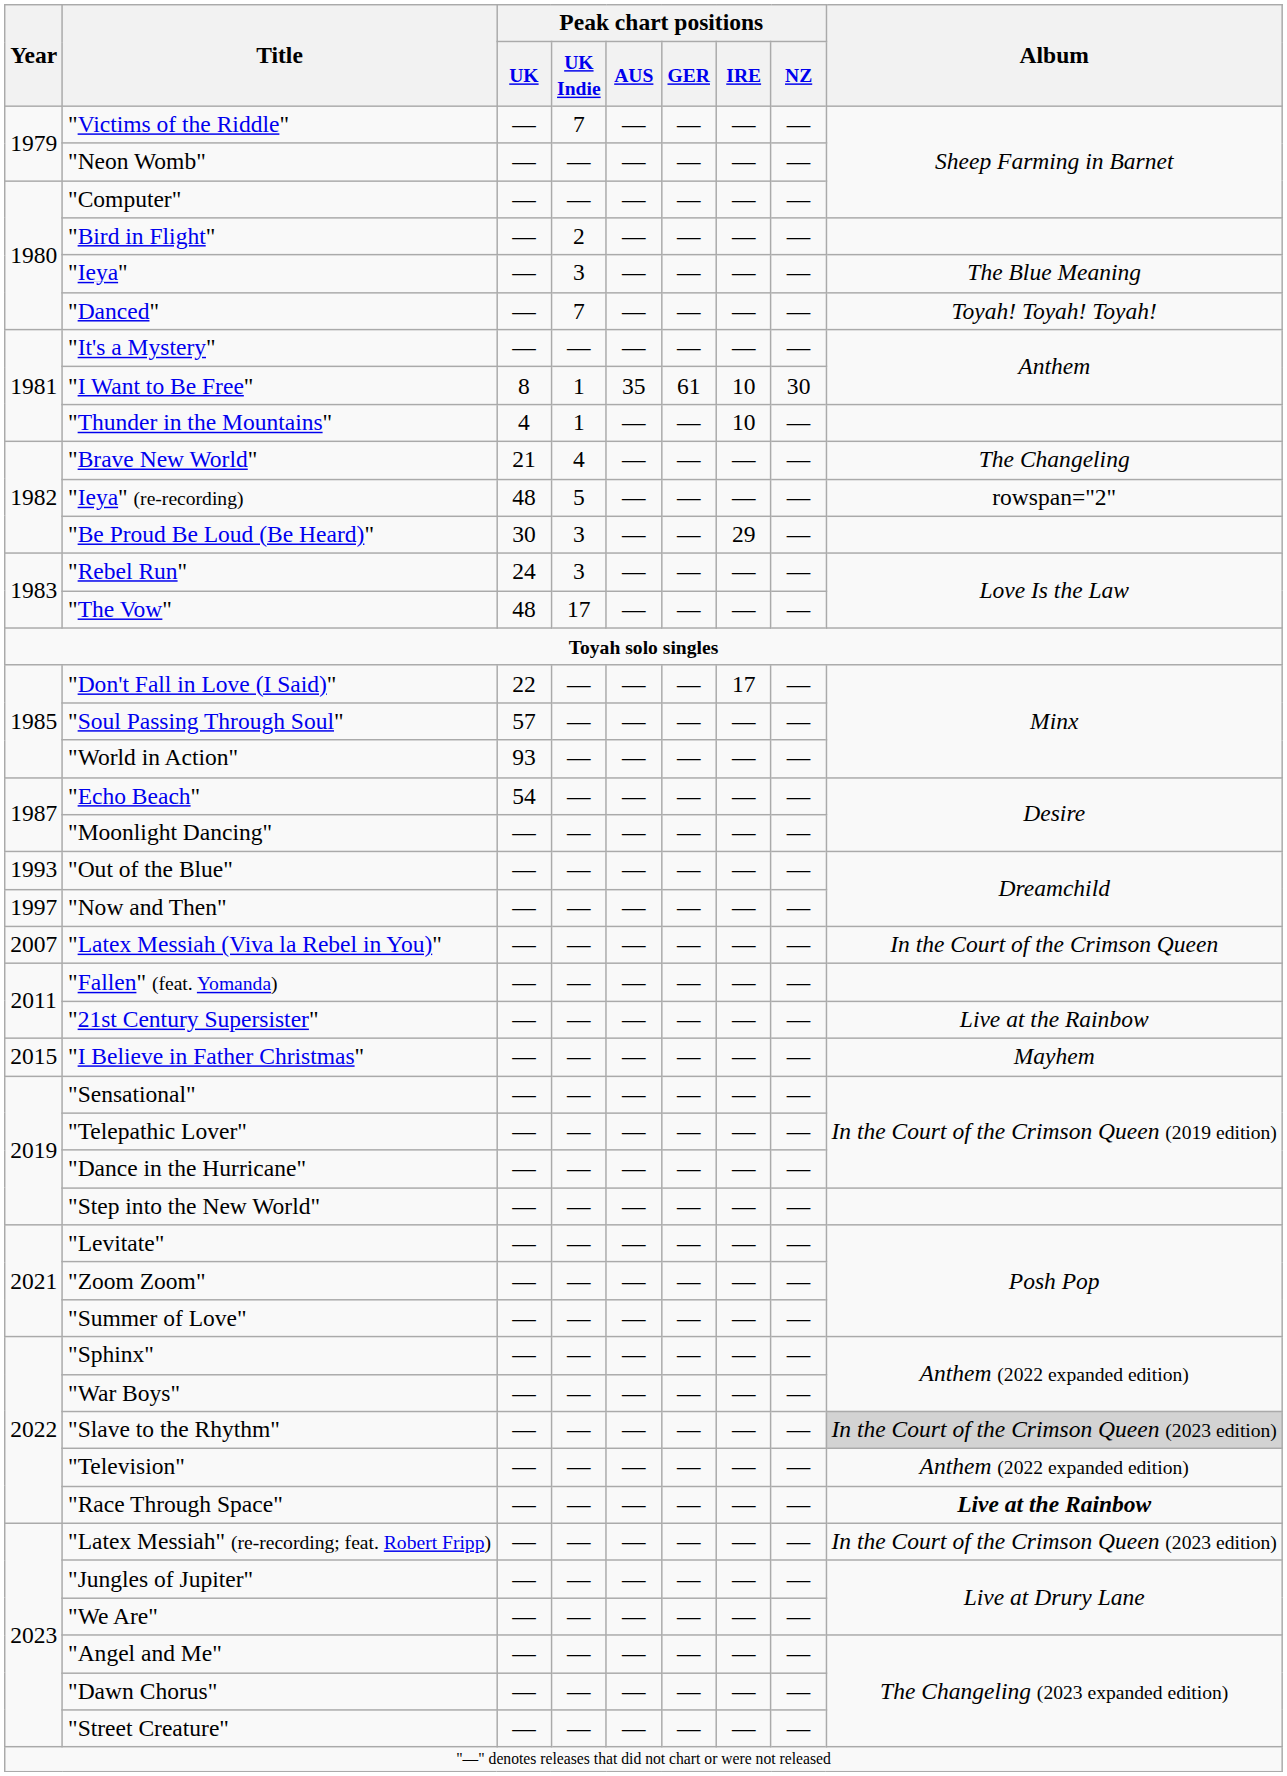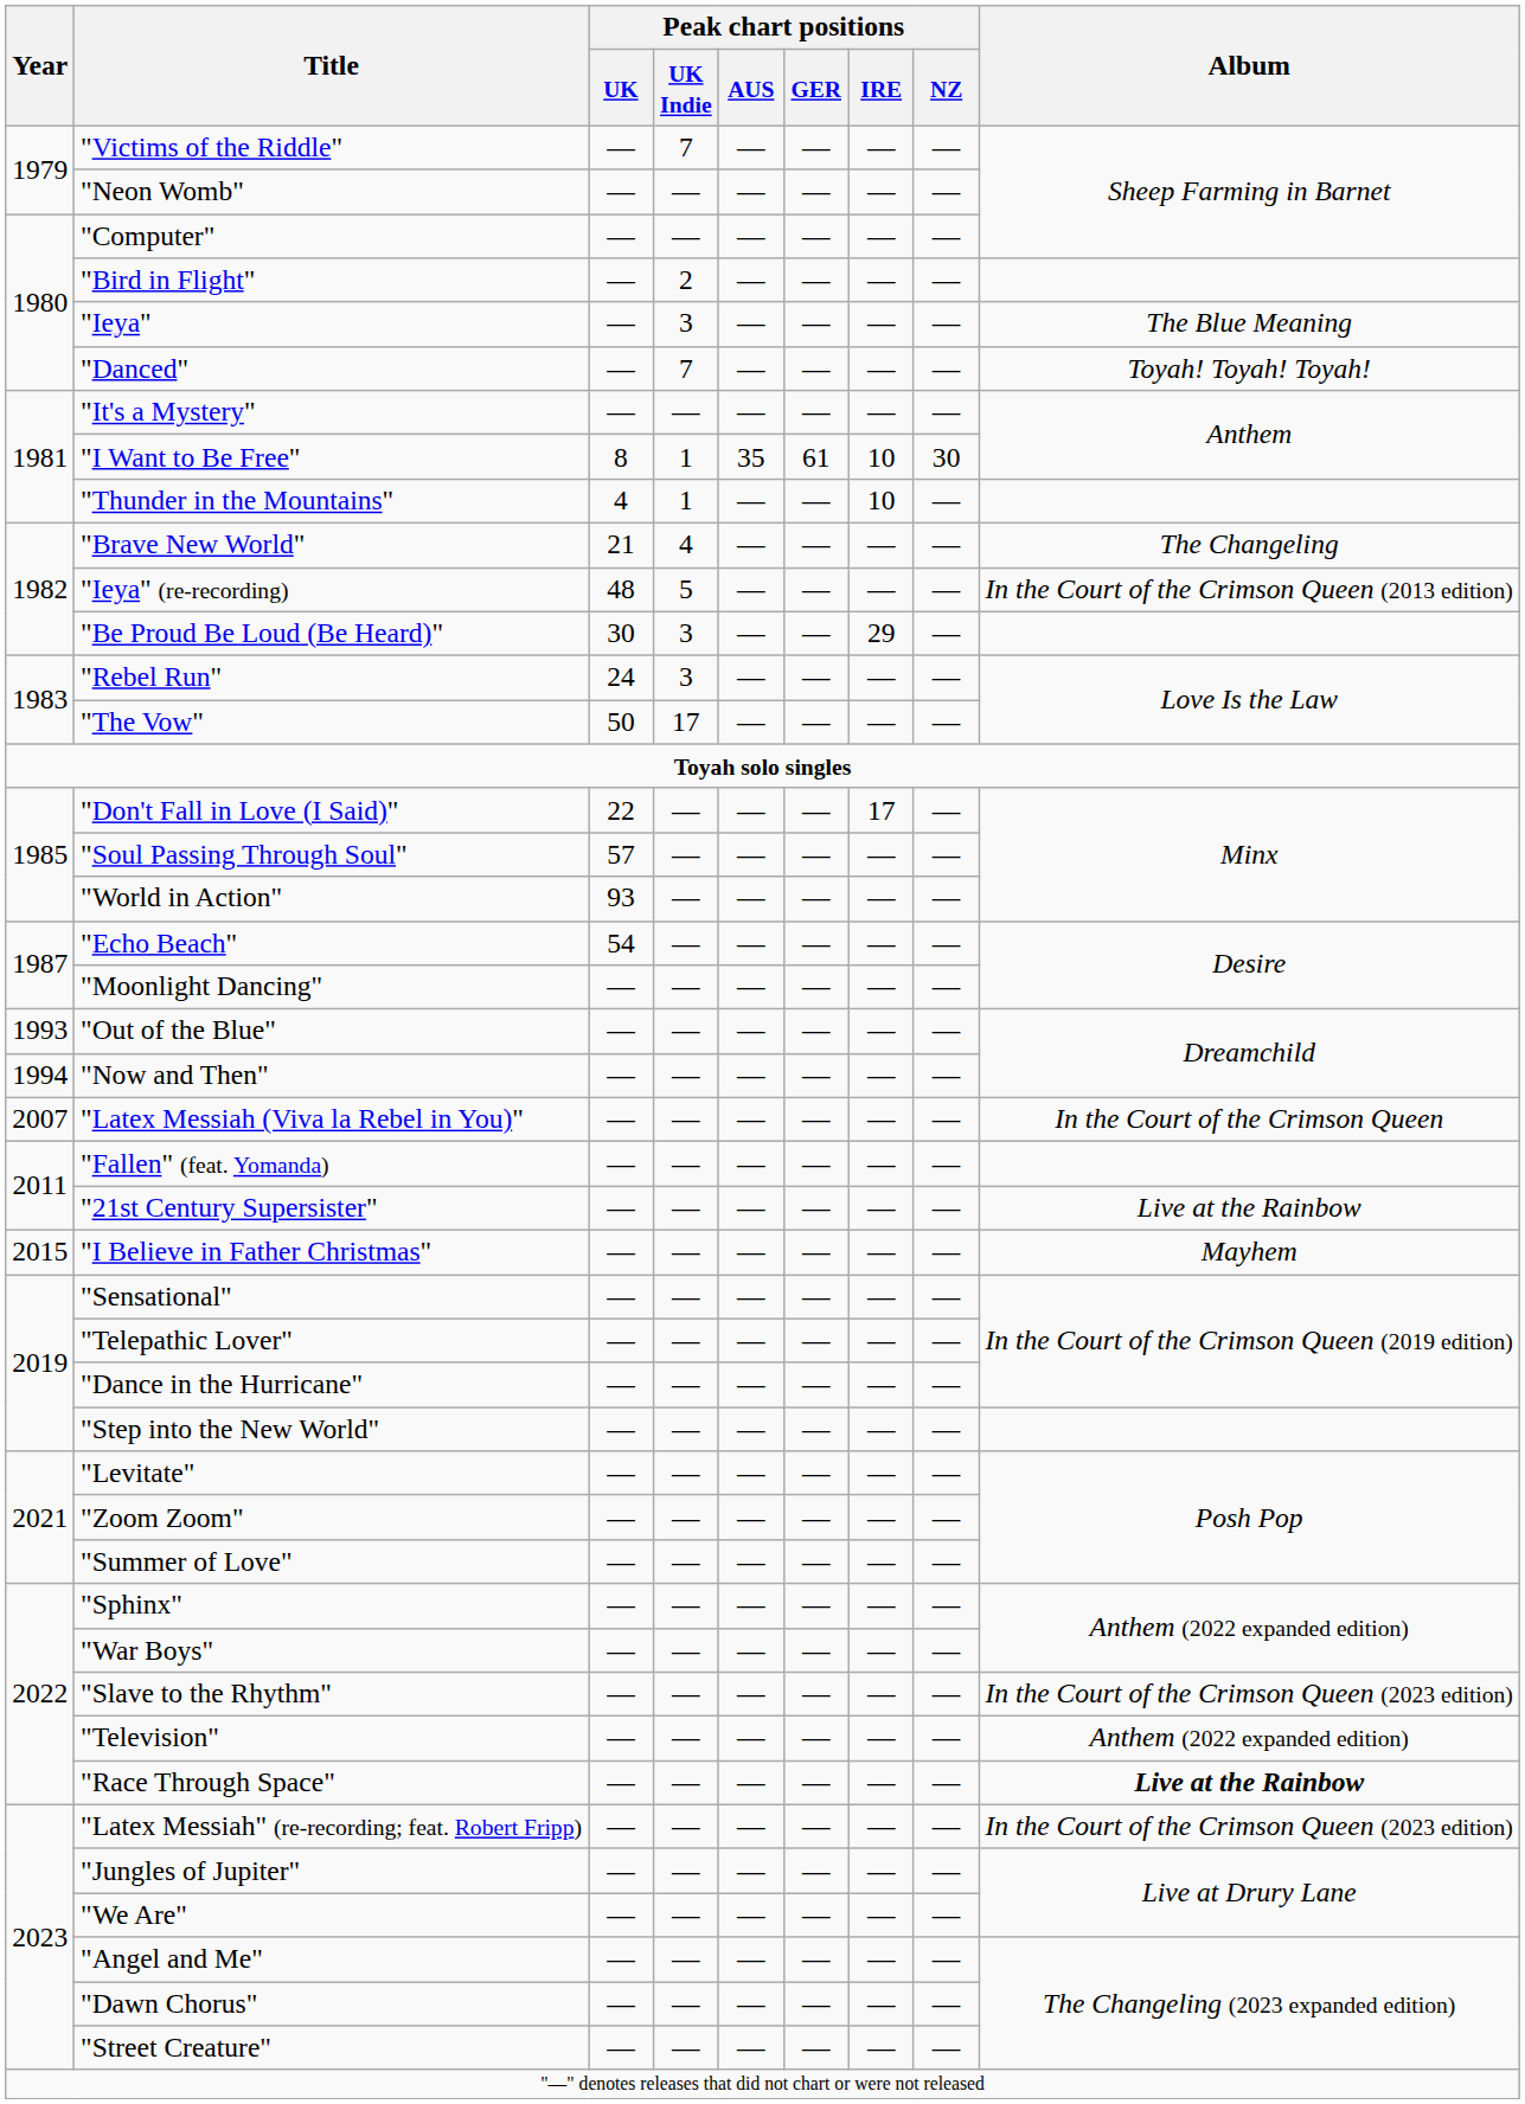"Ieya" (re-recording) | Album: rowspan="2" -> In the Court of the Crimson Queen (2013 edition)
"The Vow" | Peak chart positions / UK: 48 -> 50
"Now and Then" | Year: 1997 -> 1994
"Slave to the Rhythm" | Album: lightgrey background -> no background
